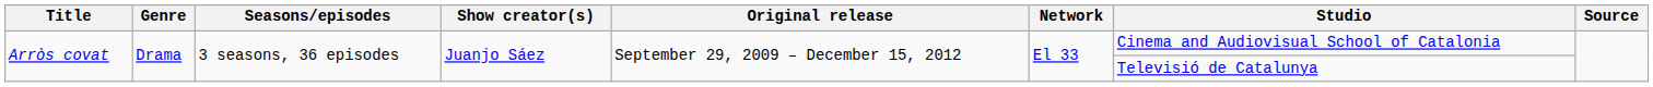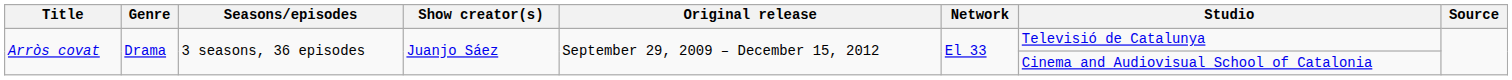row 2 | Studio: Cinema and Audiovisual School of Catalonia -> Televisió de Catalunya
row 3 | Studio: Televisió de Catalunya -> Cinema and Audiovisual School of Catalonia
